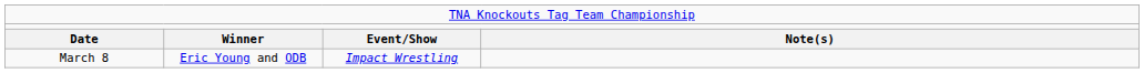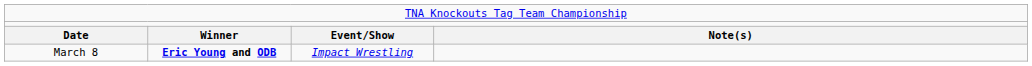March 8 | column 2: normal -> bold
